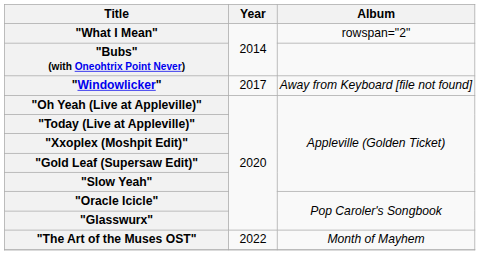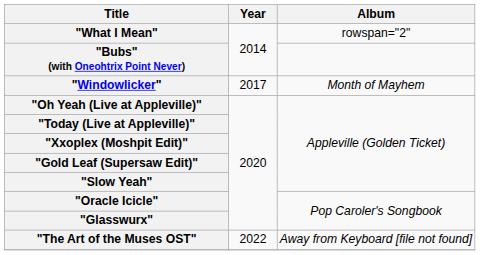"Windowlicker" | Album: Away from Keyboard [file not found] -> Month of Mayhem
"The Art of the Muses OST" | Album: Month of Mayhem -> Away from Keyboard [file not found]
